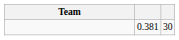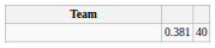row 2 | column 3: 30 -> 40
